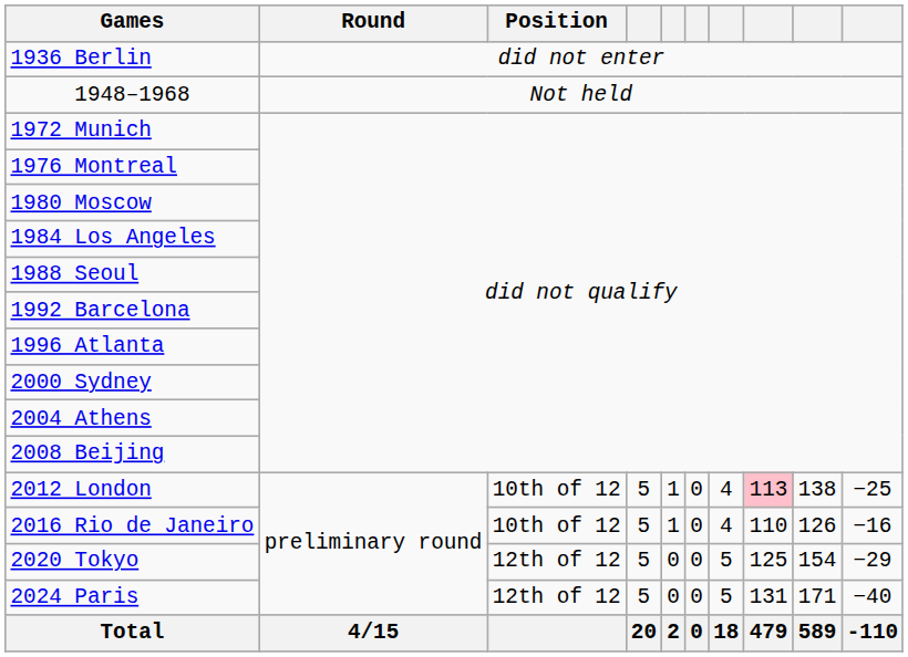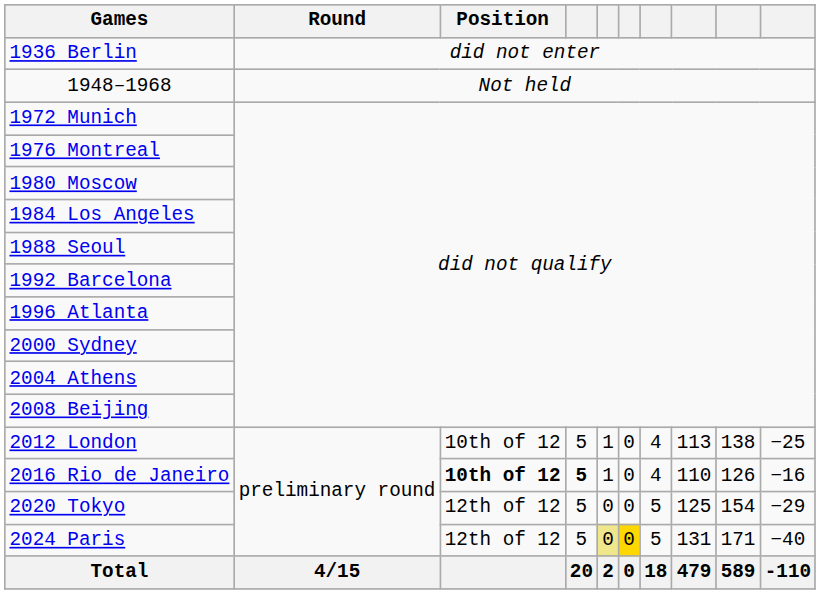2012 London | column 8: pink background -> no background
2016 Rio de Janeiro | Position: normal -> bold
2016 Rio de Janeiro | column 4: normal -> bold
2024 Paris | column 5: no background -> khaki background
2024 Paris | column 6: no background -> gold background
